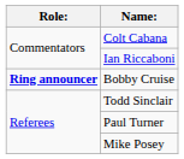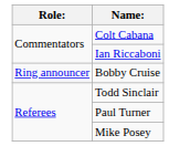Bobby Cruise | Role:: bold -> normal
